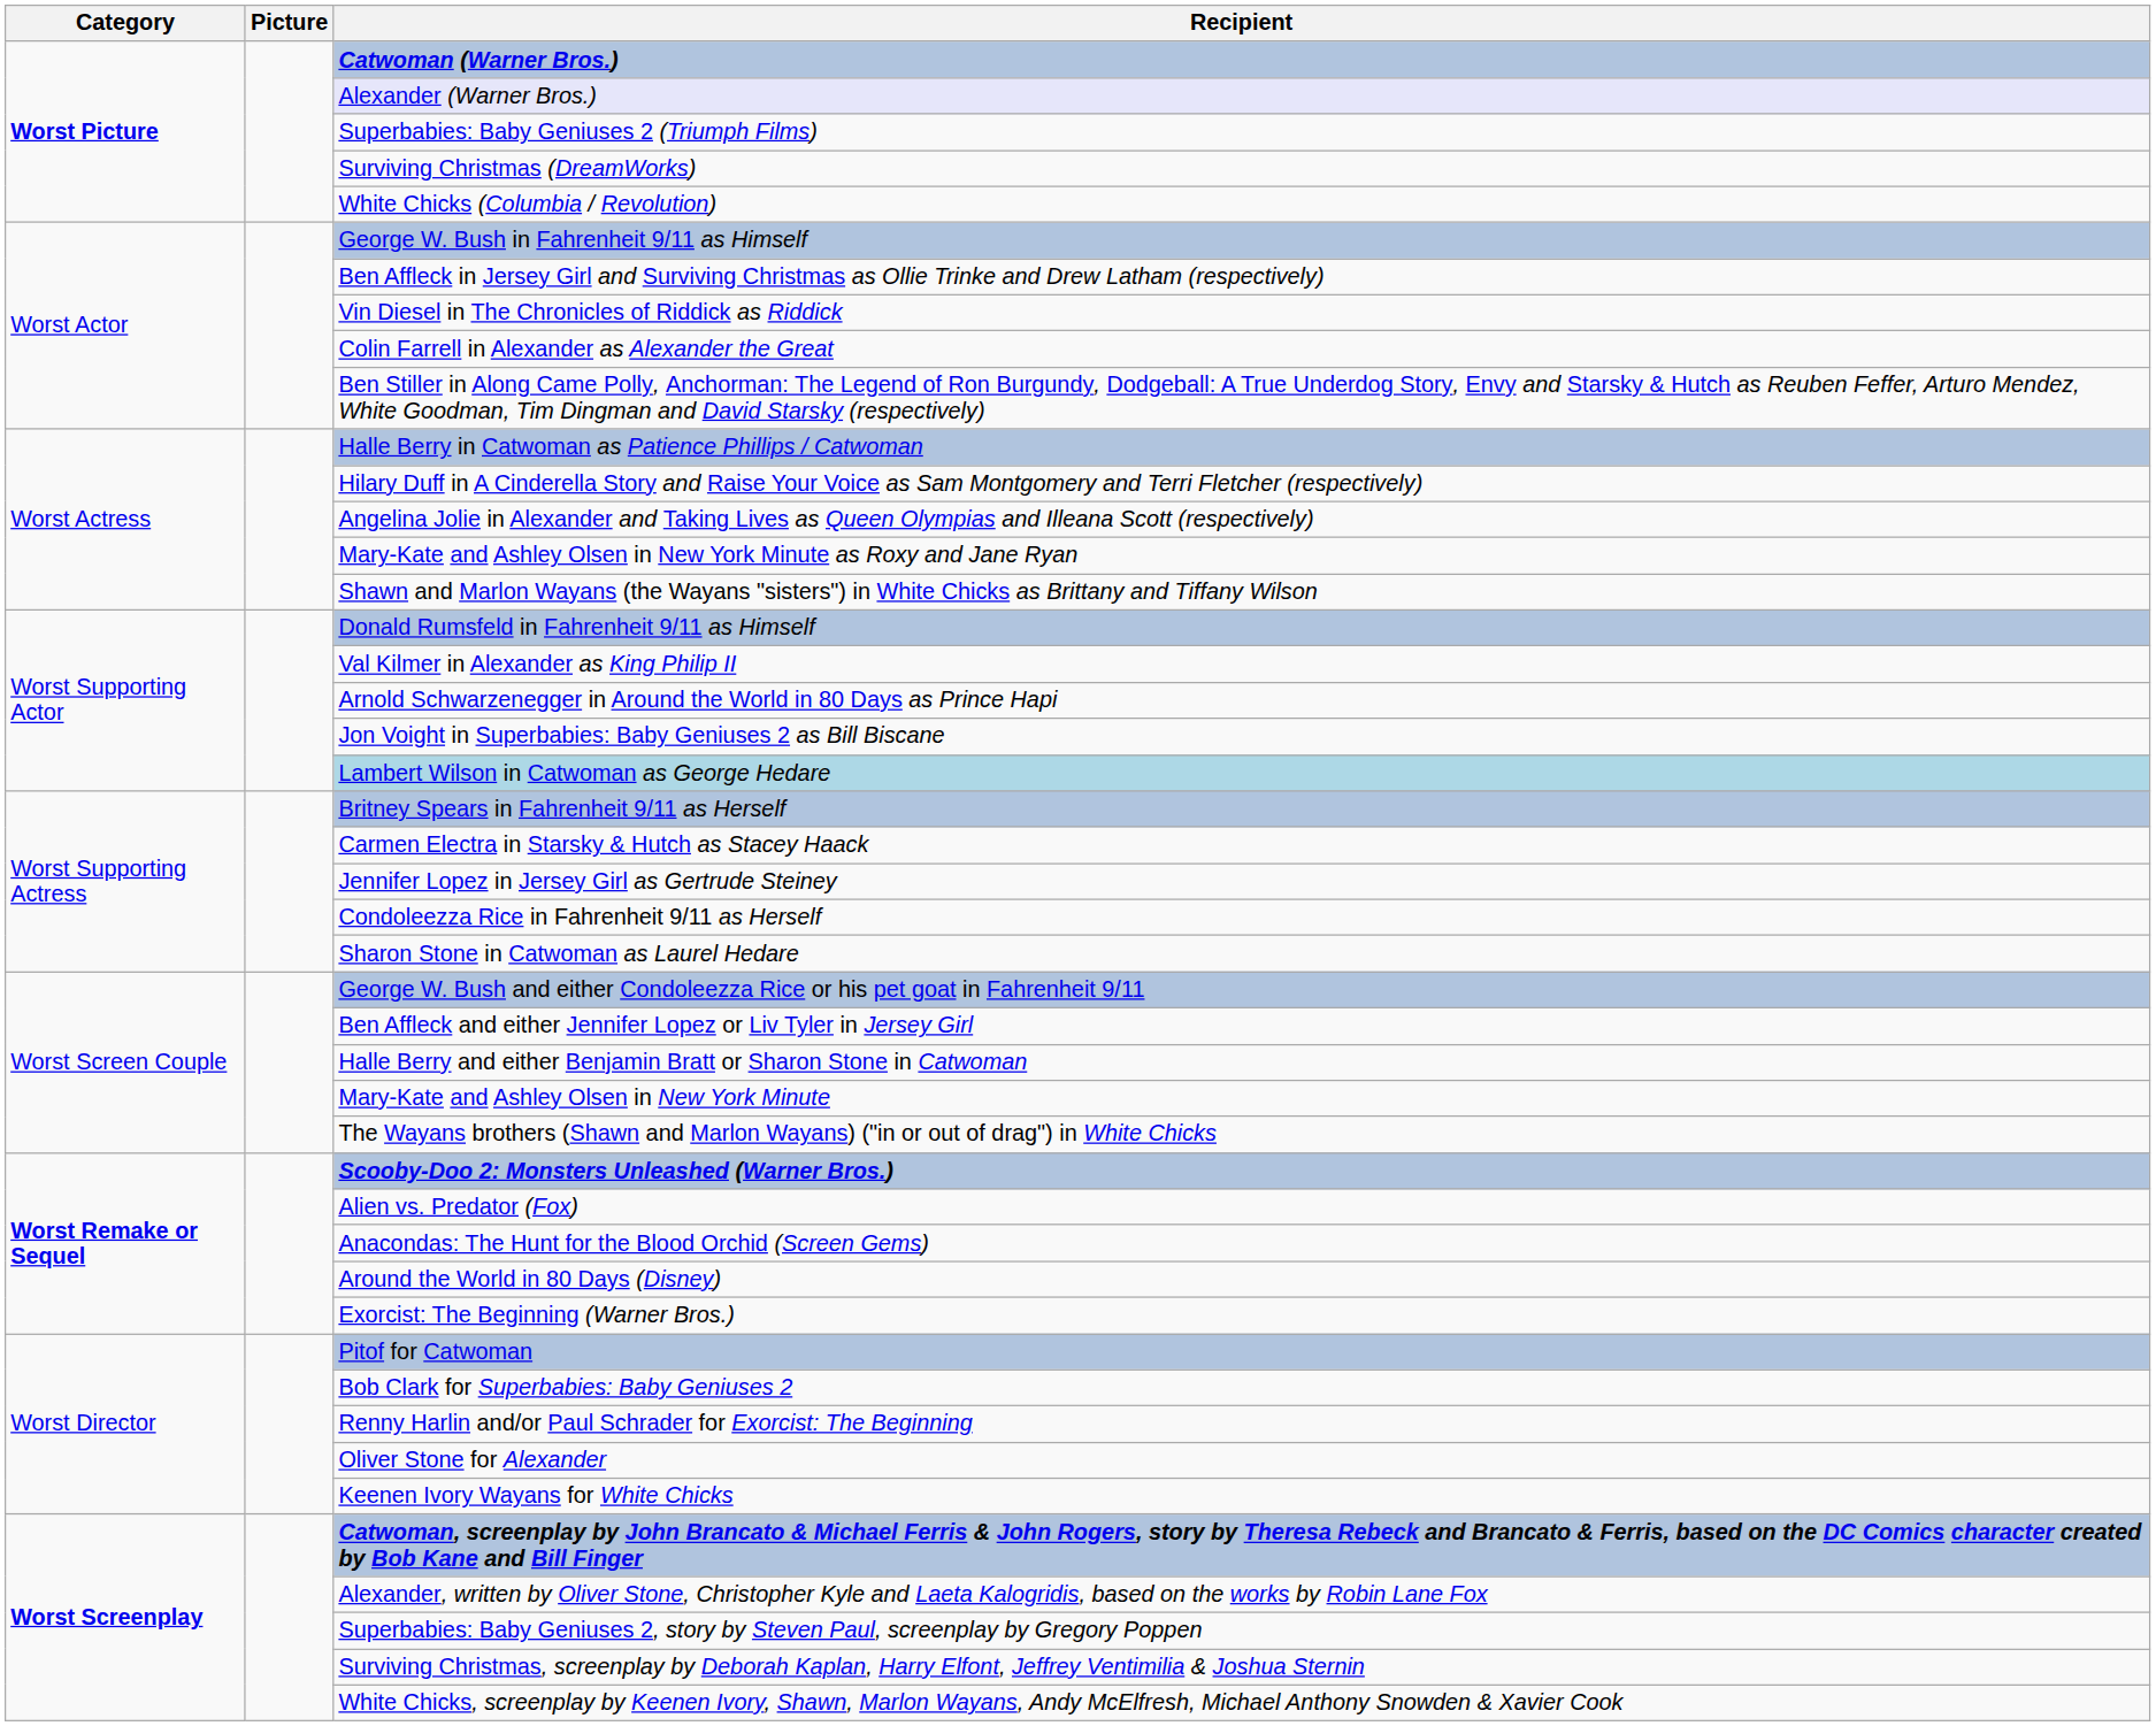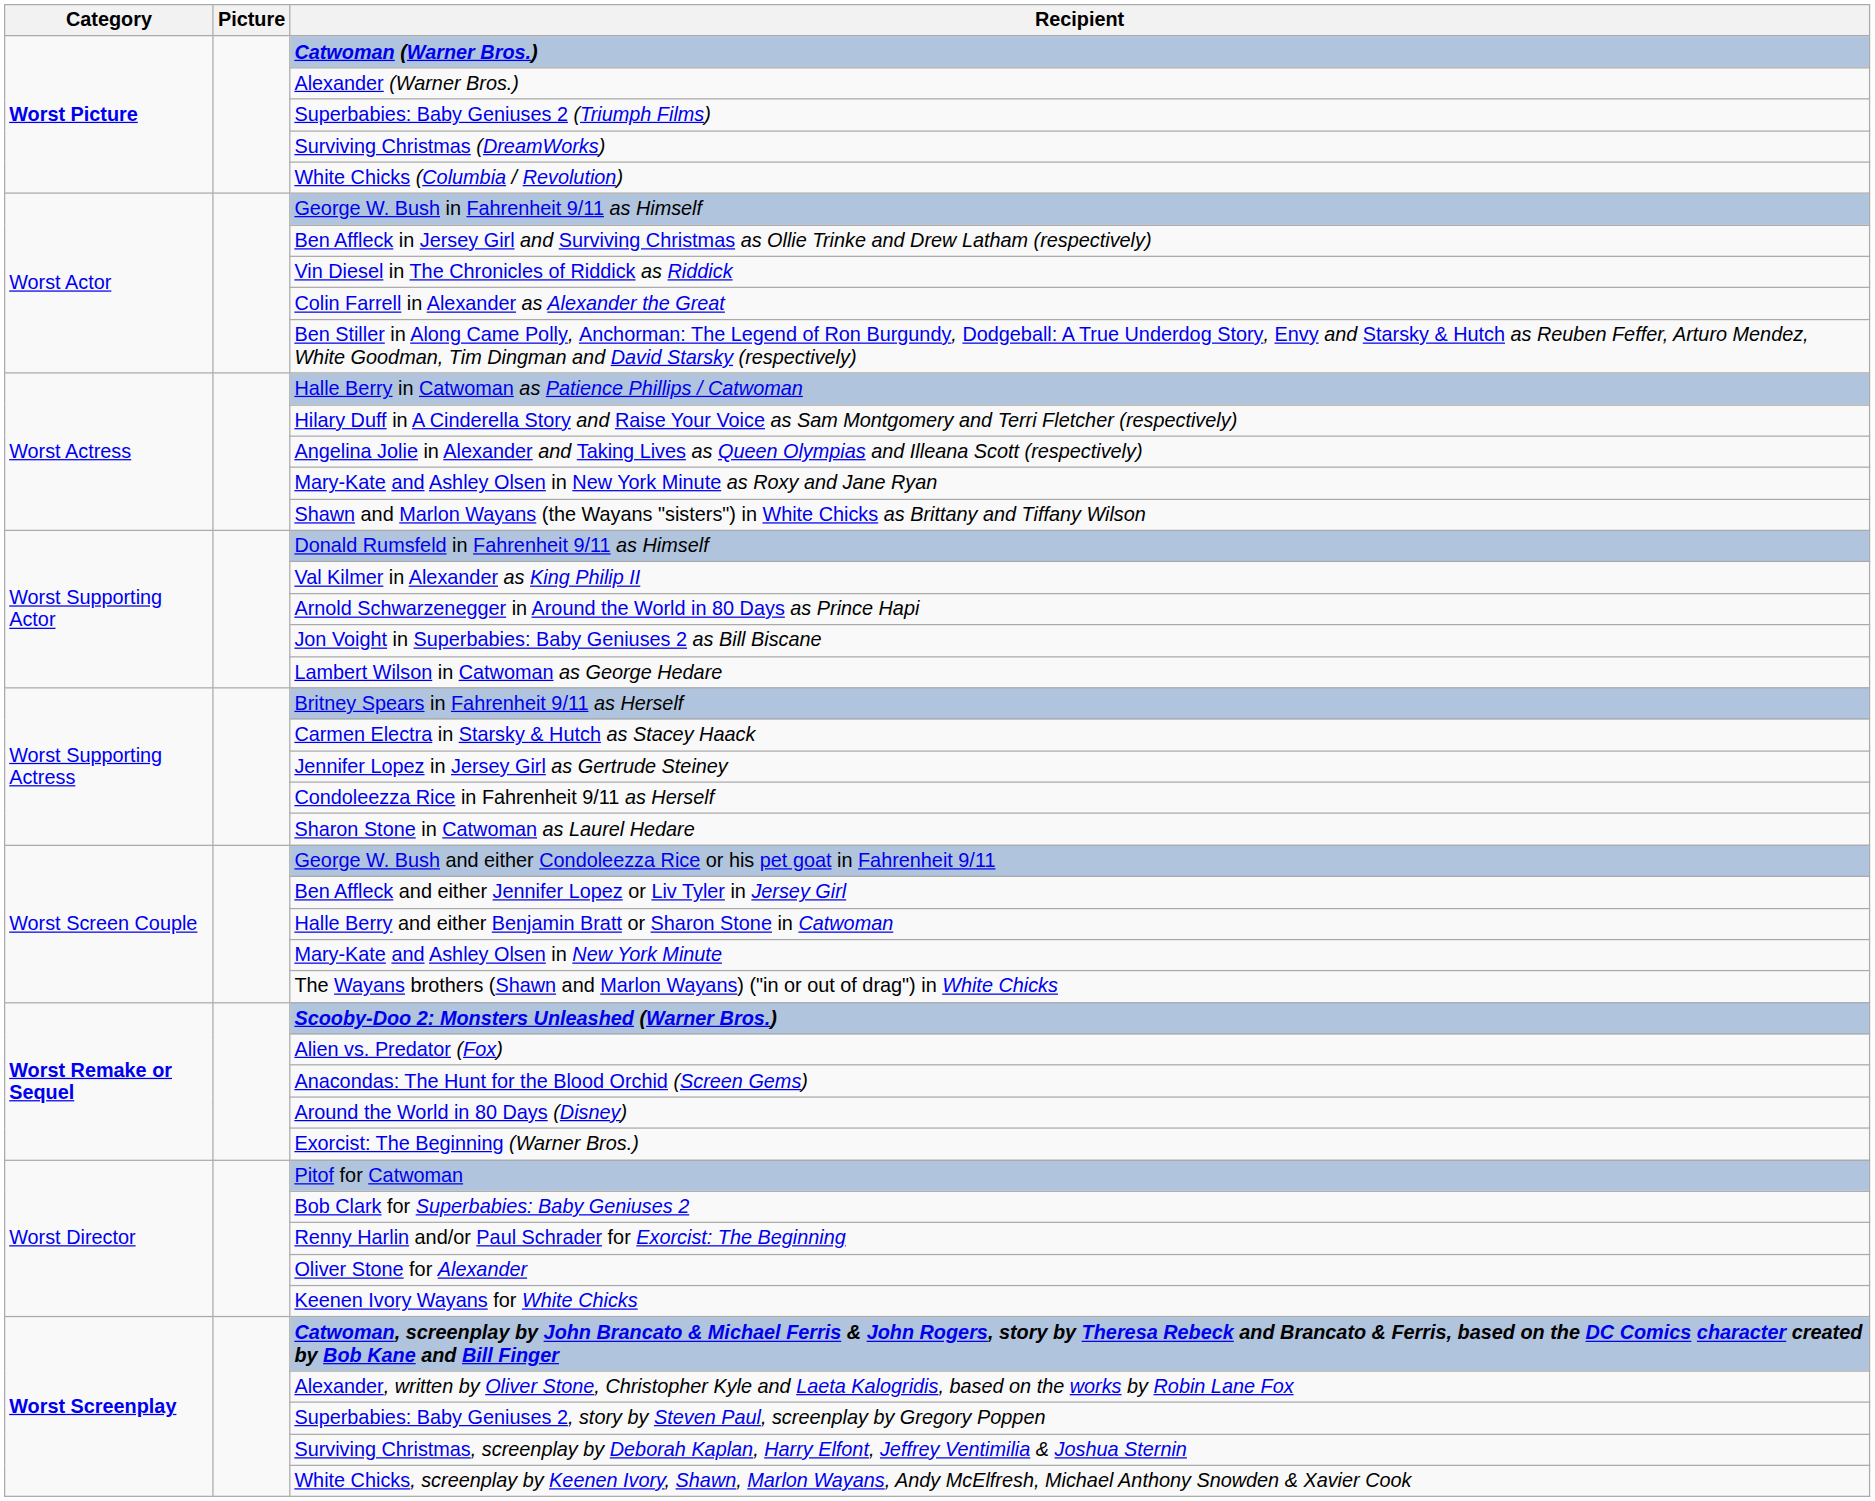Alexander (Warner Bros.) | Recipient: lavender background -> no background
Lambert Wilson in Catwoman as George Hedare | Recipient: lightblue background -> no background
